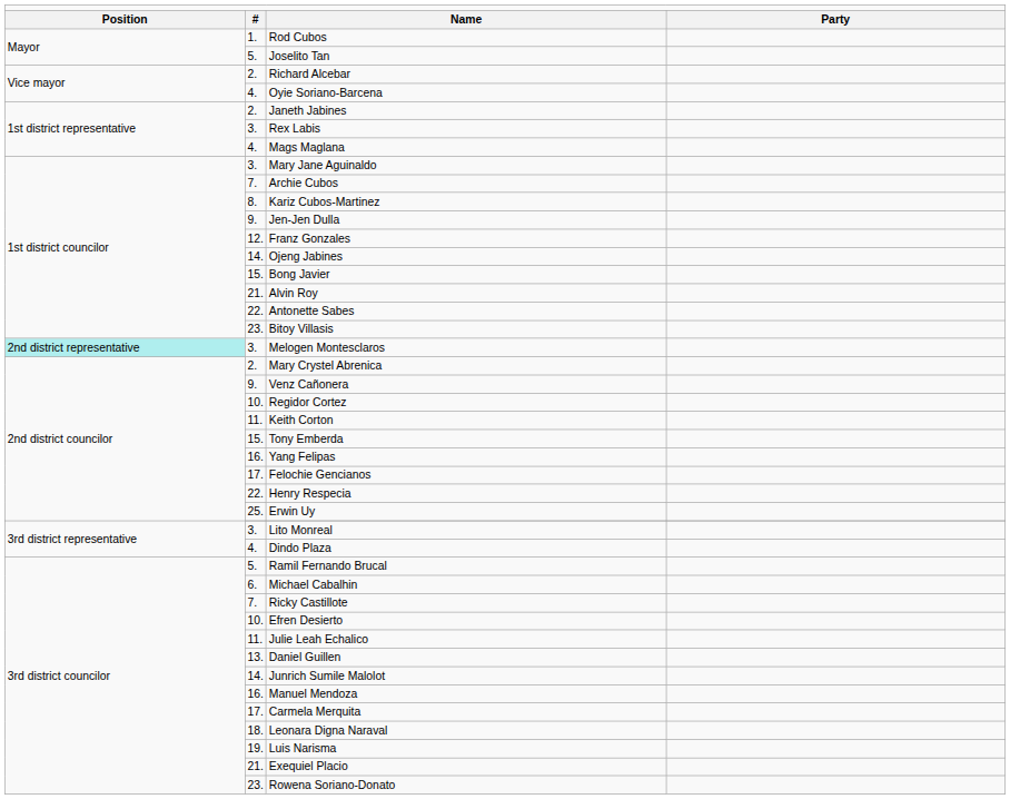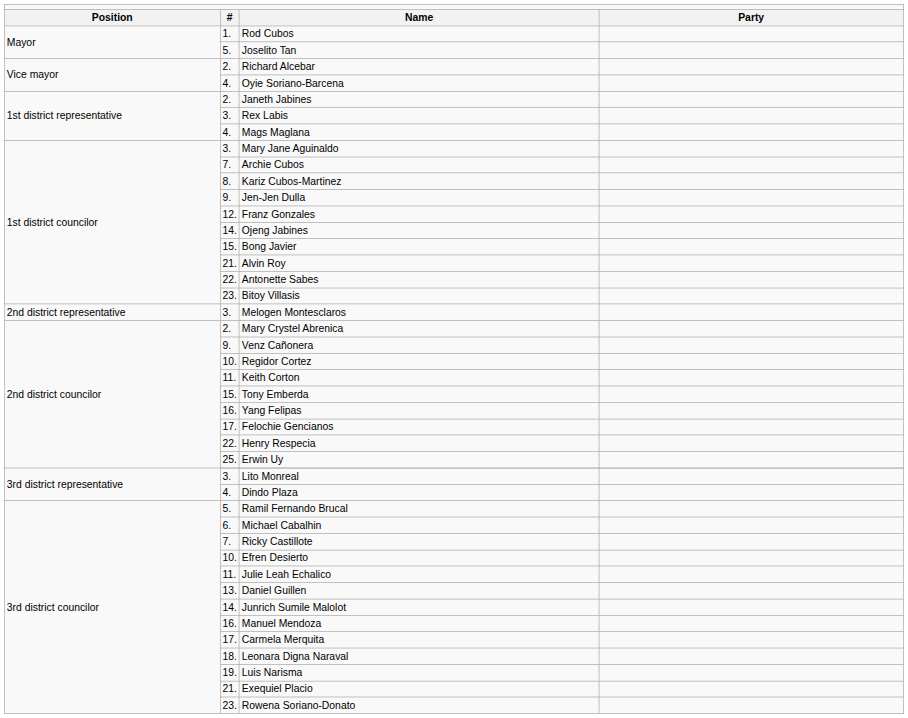Melogen Montesclaros | column 1: paleturquoise background -> no background
